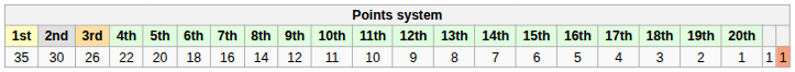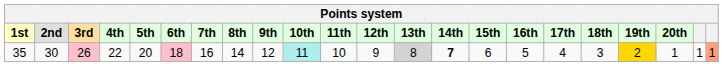35 | 3rd: no background -> pink background
35 | 6th: no background -> pink background
35 | 10th: no background -> paleturquoise background
35 | 13th: no background -> lightgrey background
35 | 14th: normal -> bold
35 | 19th: no background -> gold background
